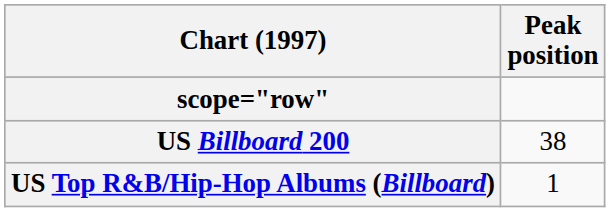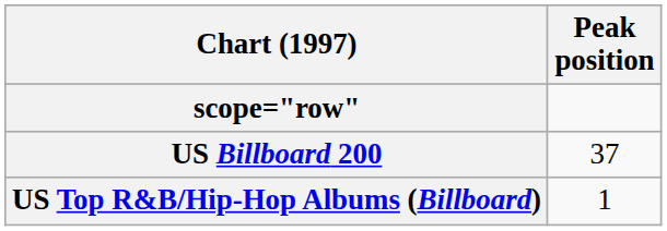US Billboard 200 | Peak position: 38 -> 37
